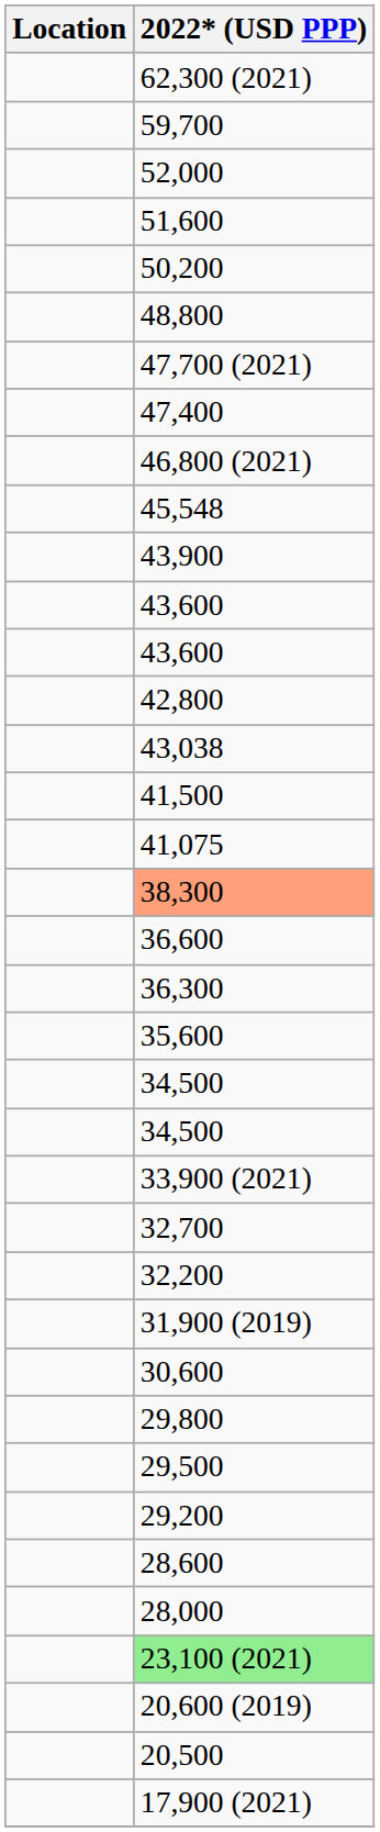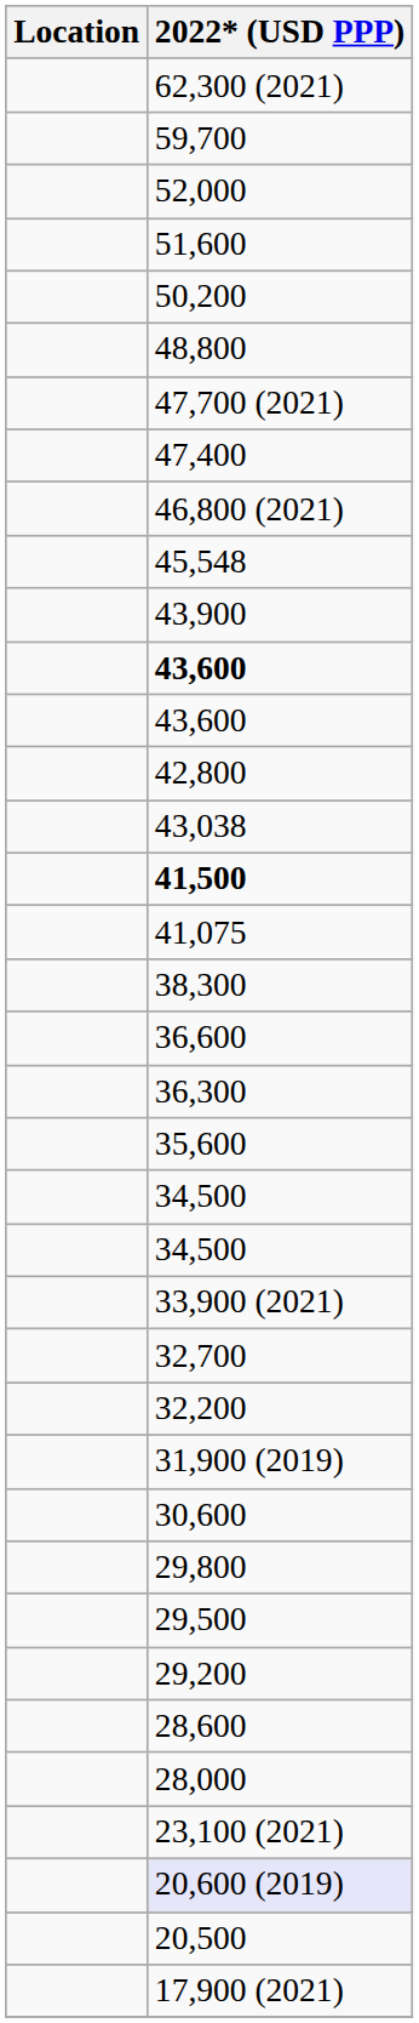row 13 | 2022* (USD PPP): normal -> bold
row 17 | 2022* (USD PPP): normal -> bold
row 19 | 2022* (USD PPP): lightsalmon background -> no background
row 35 | 2022* (USD PPP): lightgreen background -> no background
row 36 | 2022* (USD PPP): no background -> lavender background
